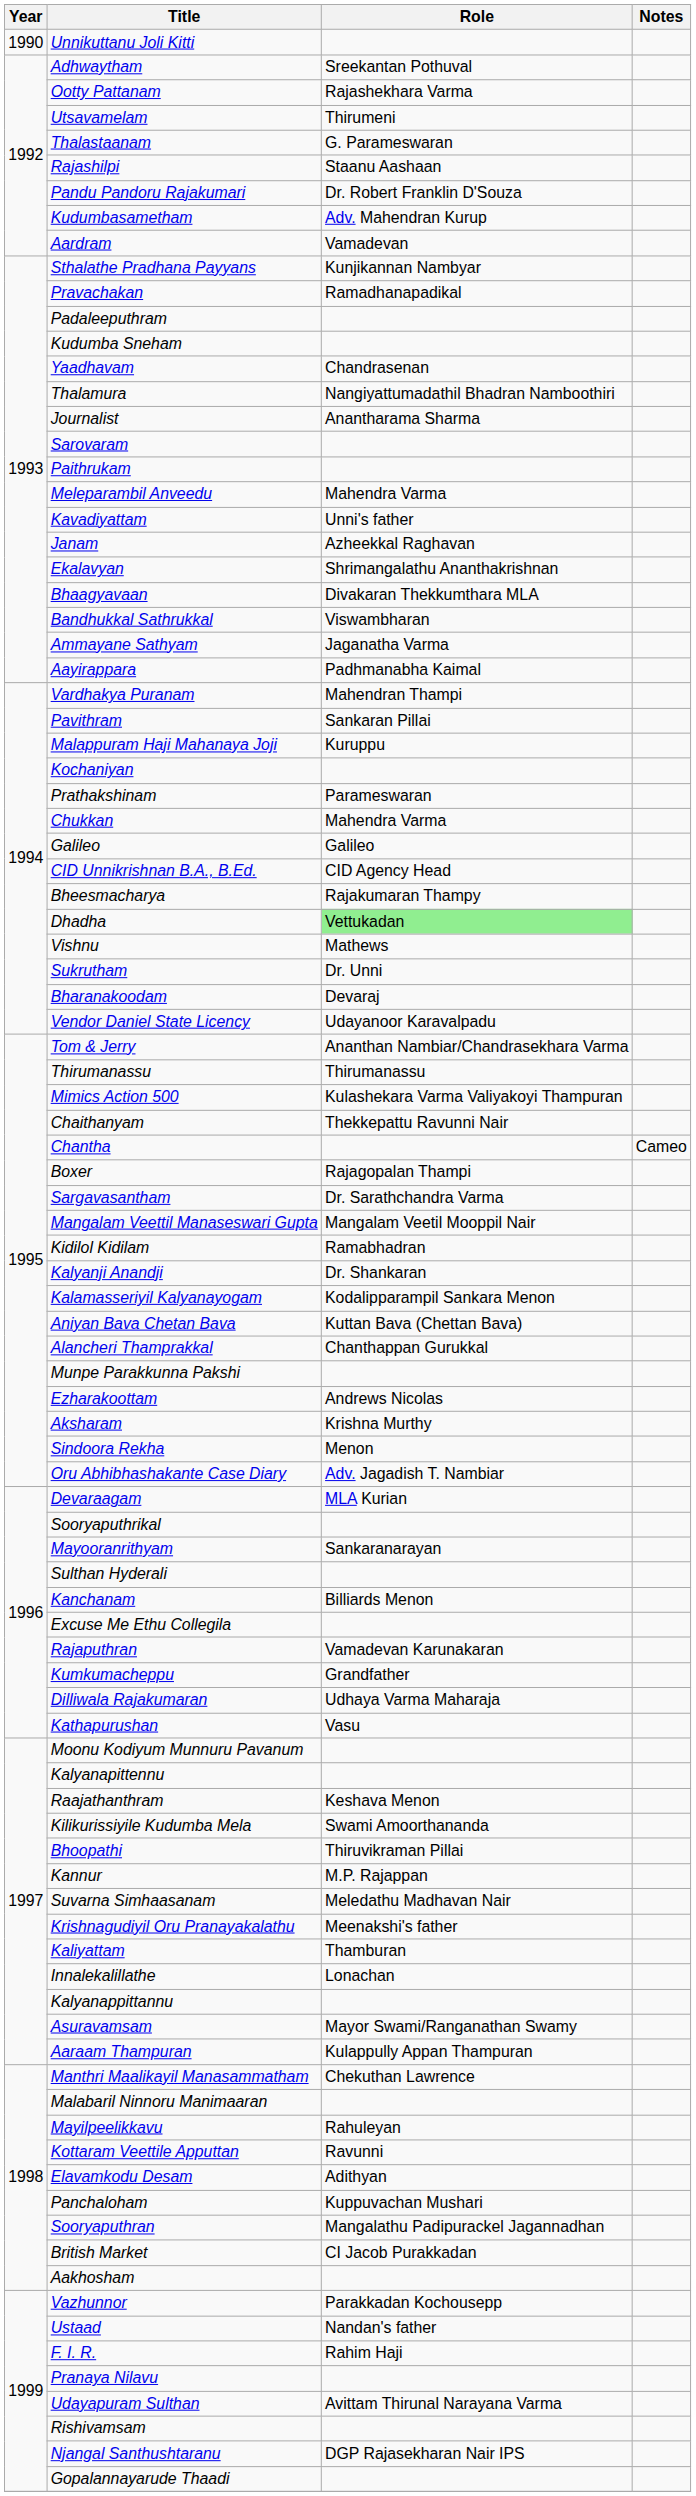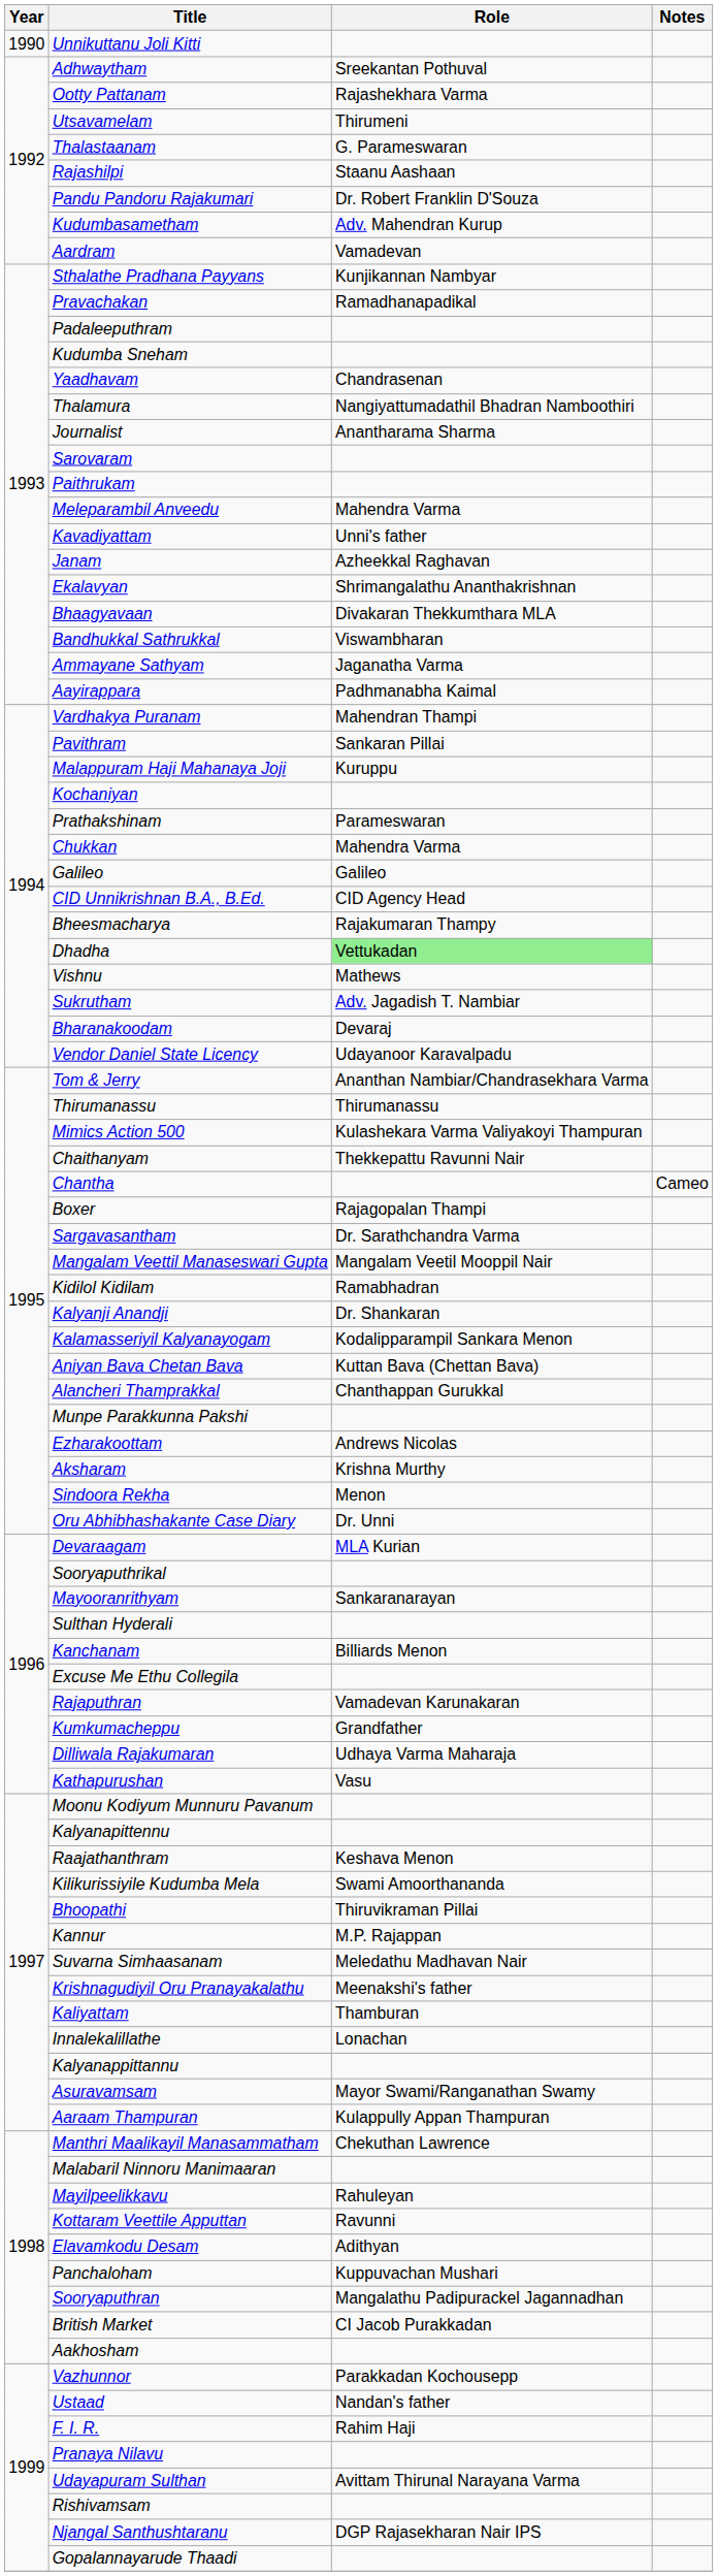Sukrutham | Role: Dr. Unni -> Adv. Jagadish T. Nambiar
Oru Abhibhashakante Case Diary | Role: Adv. Jagadish T. Nambiar -> Dr. Unni
